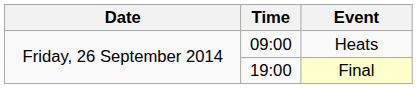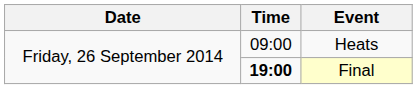Final | Time: normal -> bold
